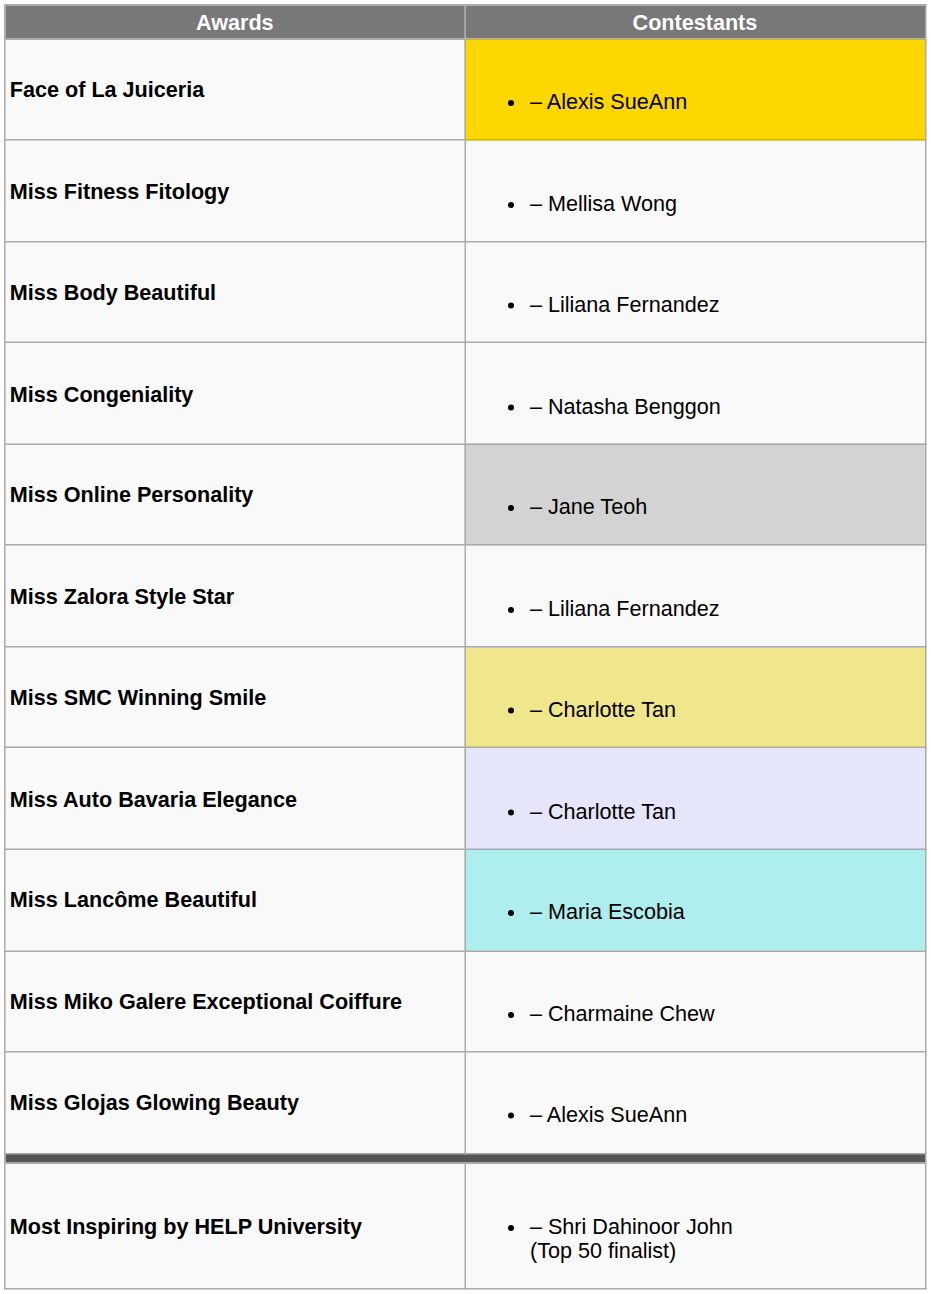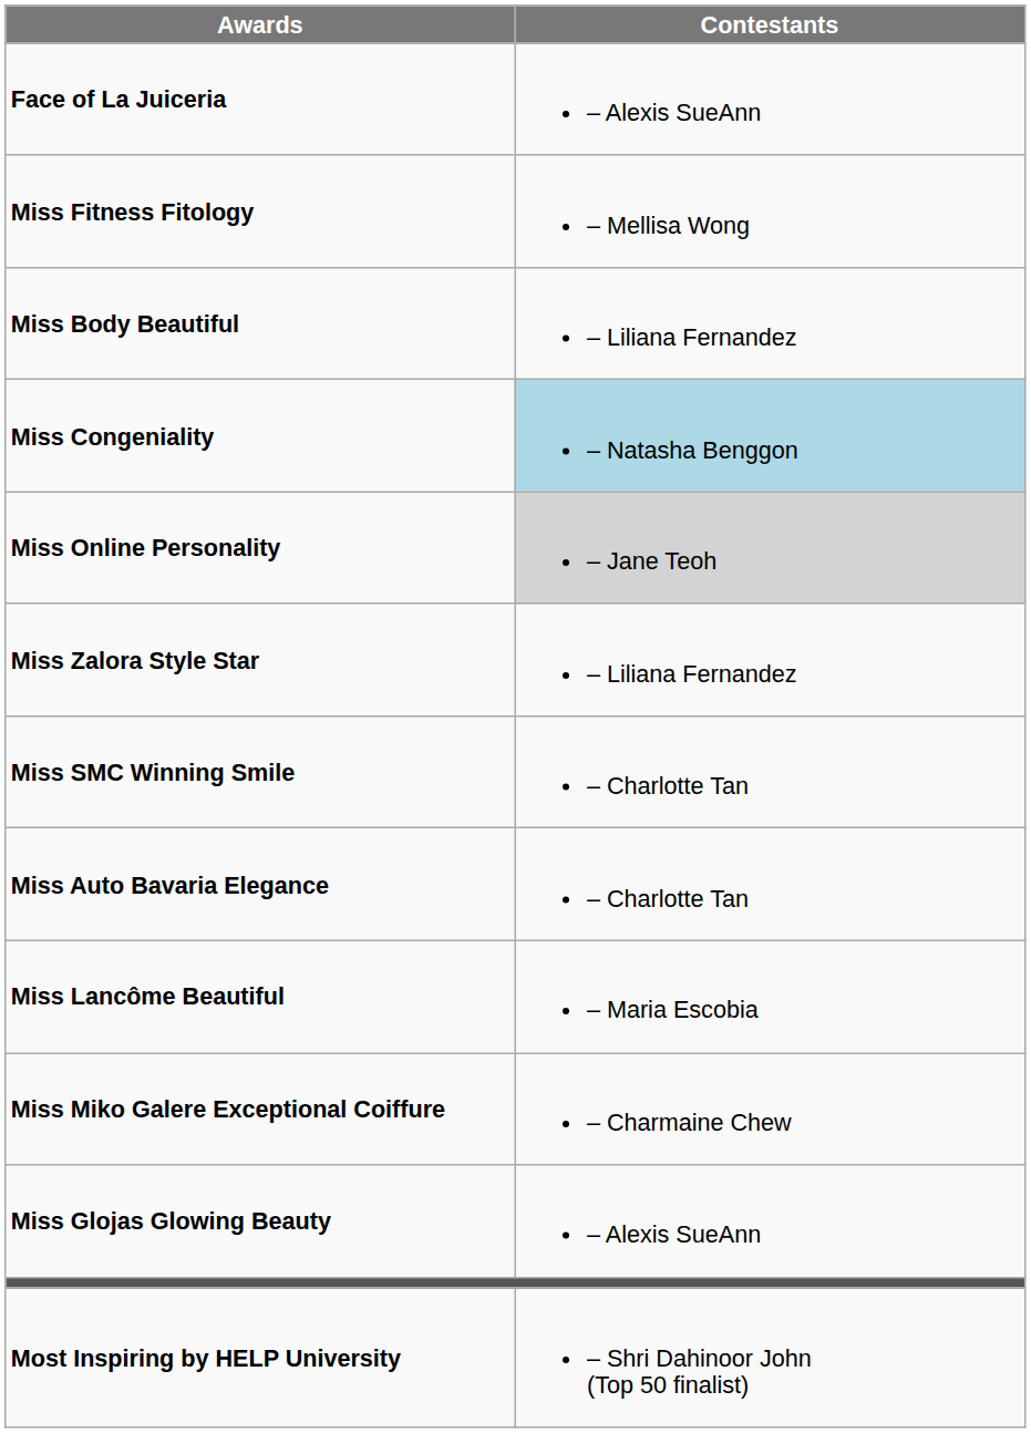Face of La Juiceria | Contestants: gold background -> no background
Miss Congeniality | Contestants: no background -> lightblue background
Miss SMC Winning Smile | Contestants: khaki background -> no background
Miss Auto Bavaria Elegance | Contestants: lavender background -> no background
Miss Lancôme Beautiful | Contestants: paleturquoise background -> no background
